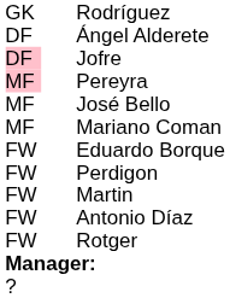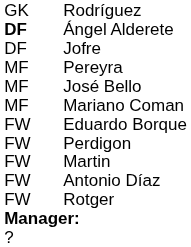Ángel Alderete | column 1: normal -> bold
Jofre | column 1: pink background -> no background
Pereyra | column 1: pink background -> no background
